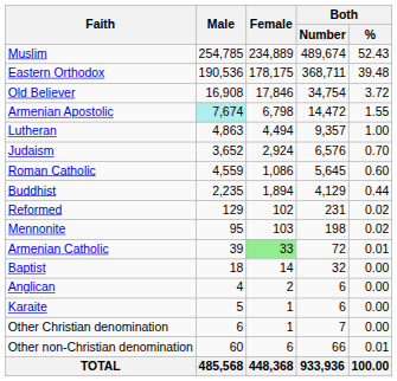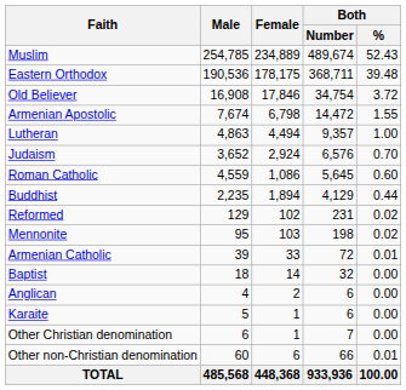Armenian Apostolic | Male: paleturquoise background -> no background
Armenian Catholic | Female: lightgreen background -> no background
